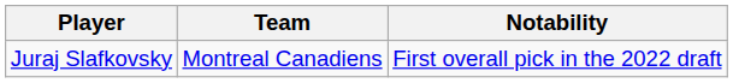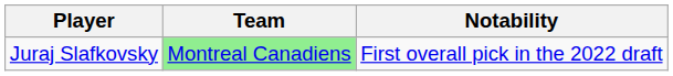row 2 | Team: no background -> lightgreen background
